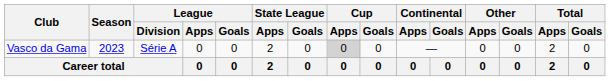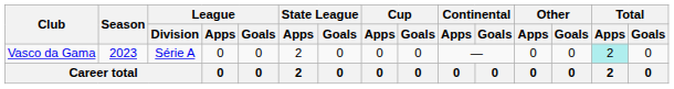Vasco da Gama | Cup / Apps: lightgrey background -> no background
Vasco da Gama | Total / Apps: no background -> paleturquoise background
